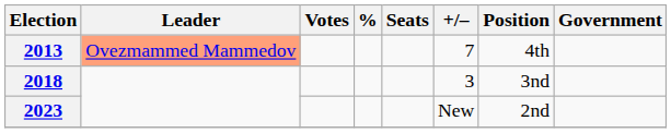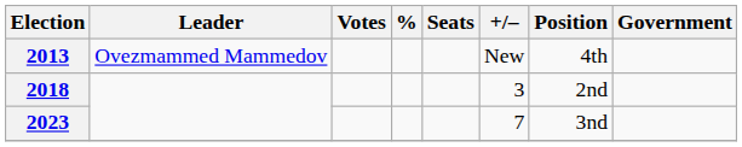2013 | Leader: lightsalmon background -> no background
2013 | +/–: 7 -> New
2018 | Position: 3nd -> 2nd
2023 | +/–: New -> 7
2023 | Position: 2nd -> 3nd
